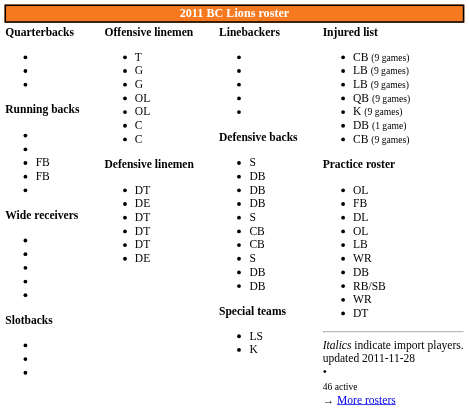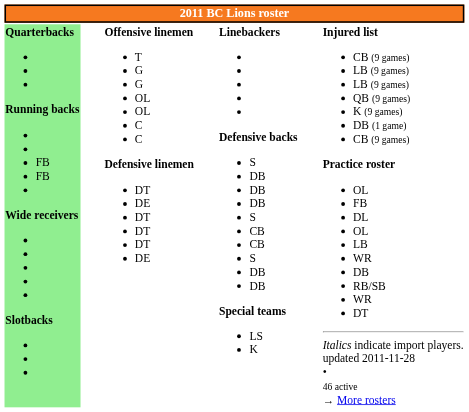Quarterbacks Running backs FB FB Wide receivers Slotbacks | column 1: no background -> lightgreen background
